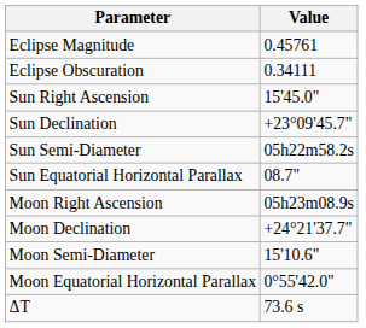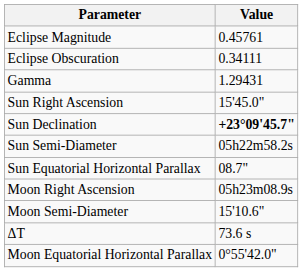+ row: Gamma | 1.29431
Sun Declination | Value: normal -> bold
- row: Moon Declination | +24°21'37.7"
rows swapped: Moon Equatorial Horizontal Parallax <-> ΔT
